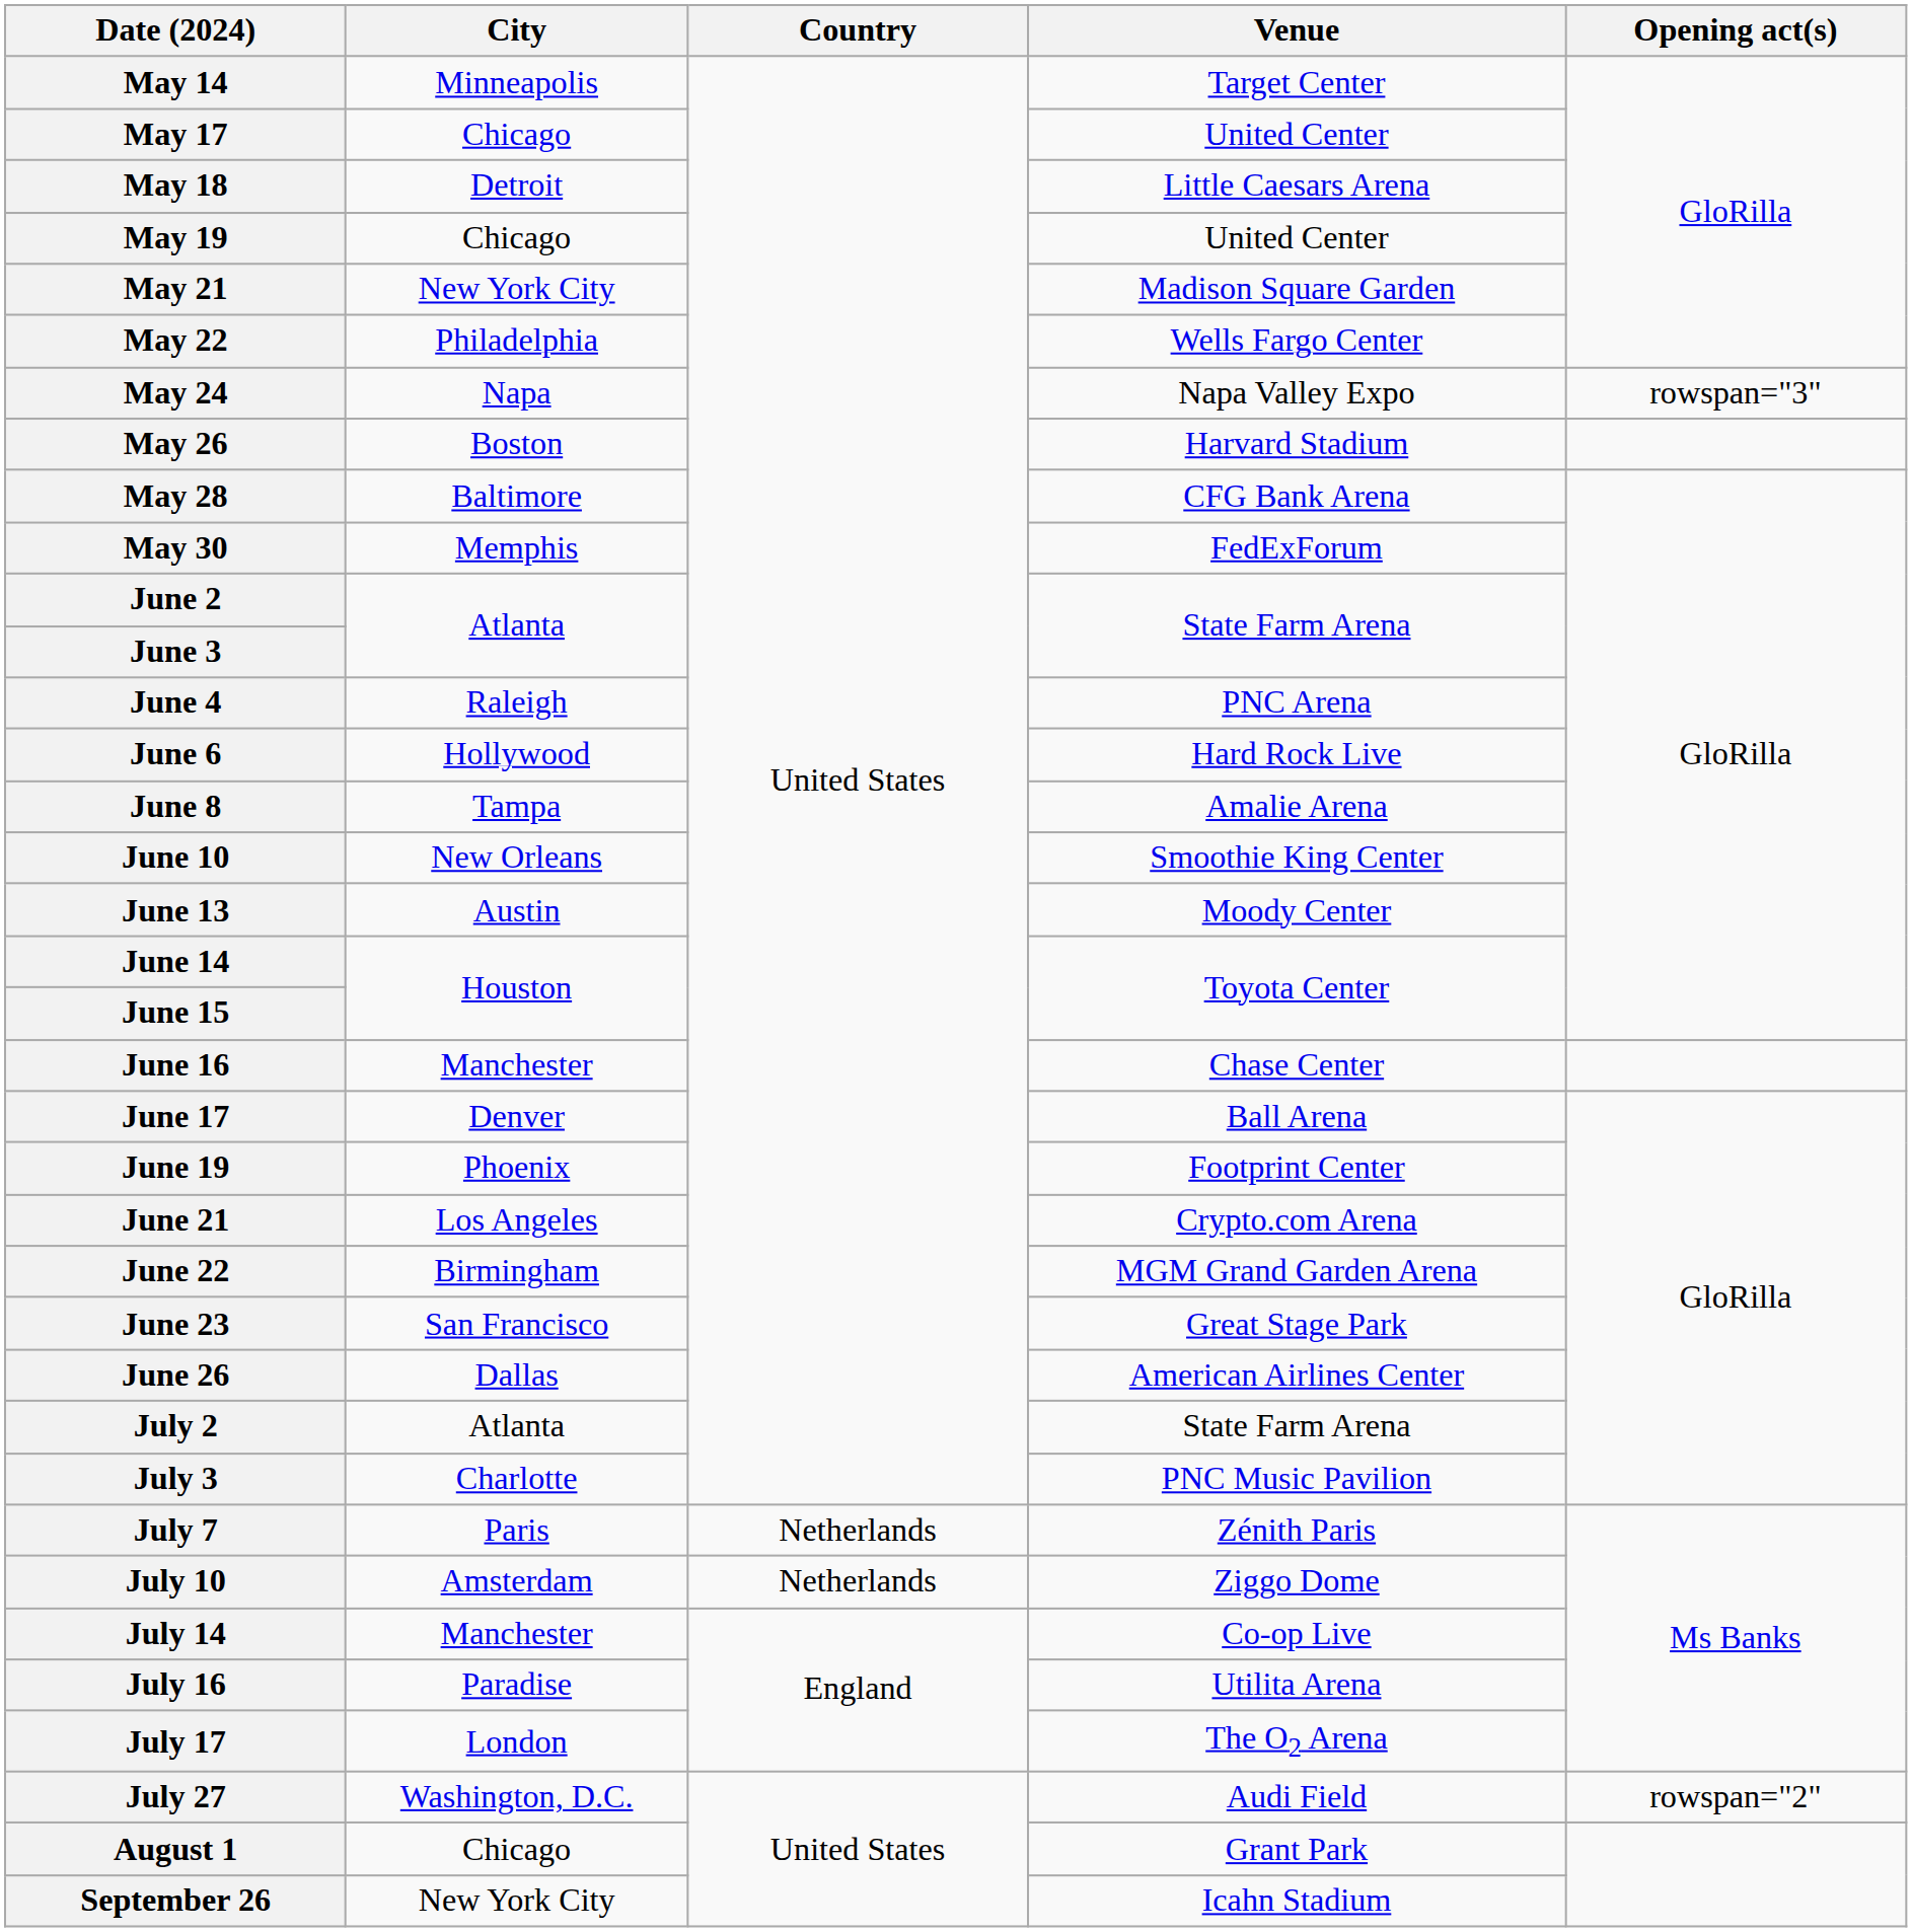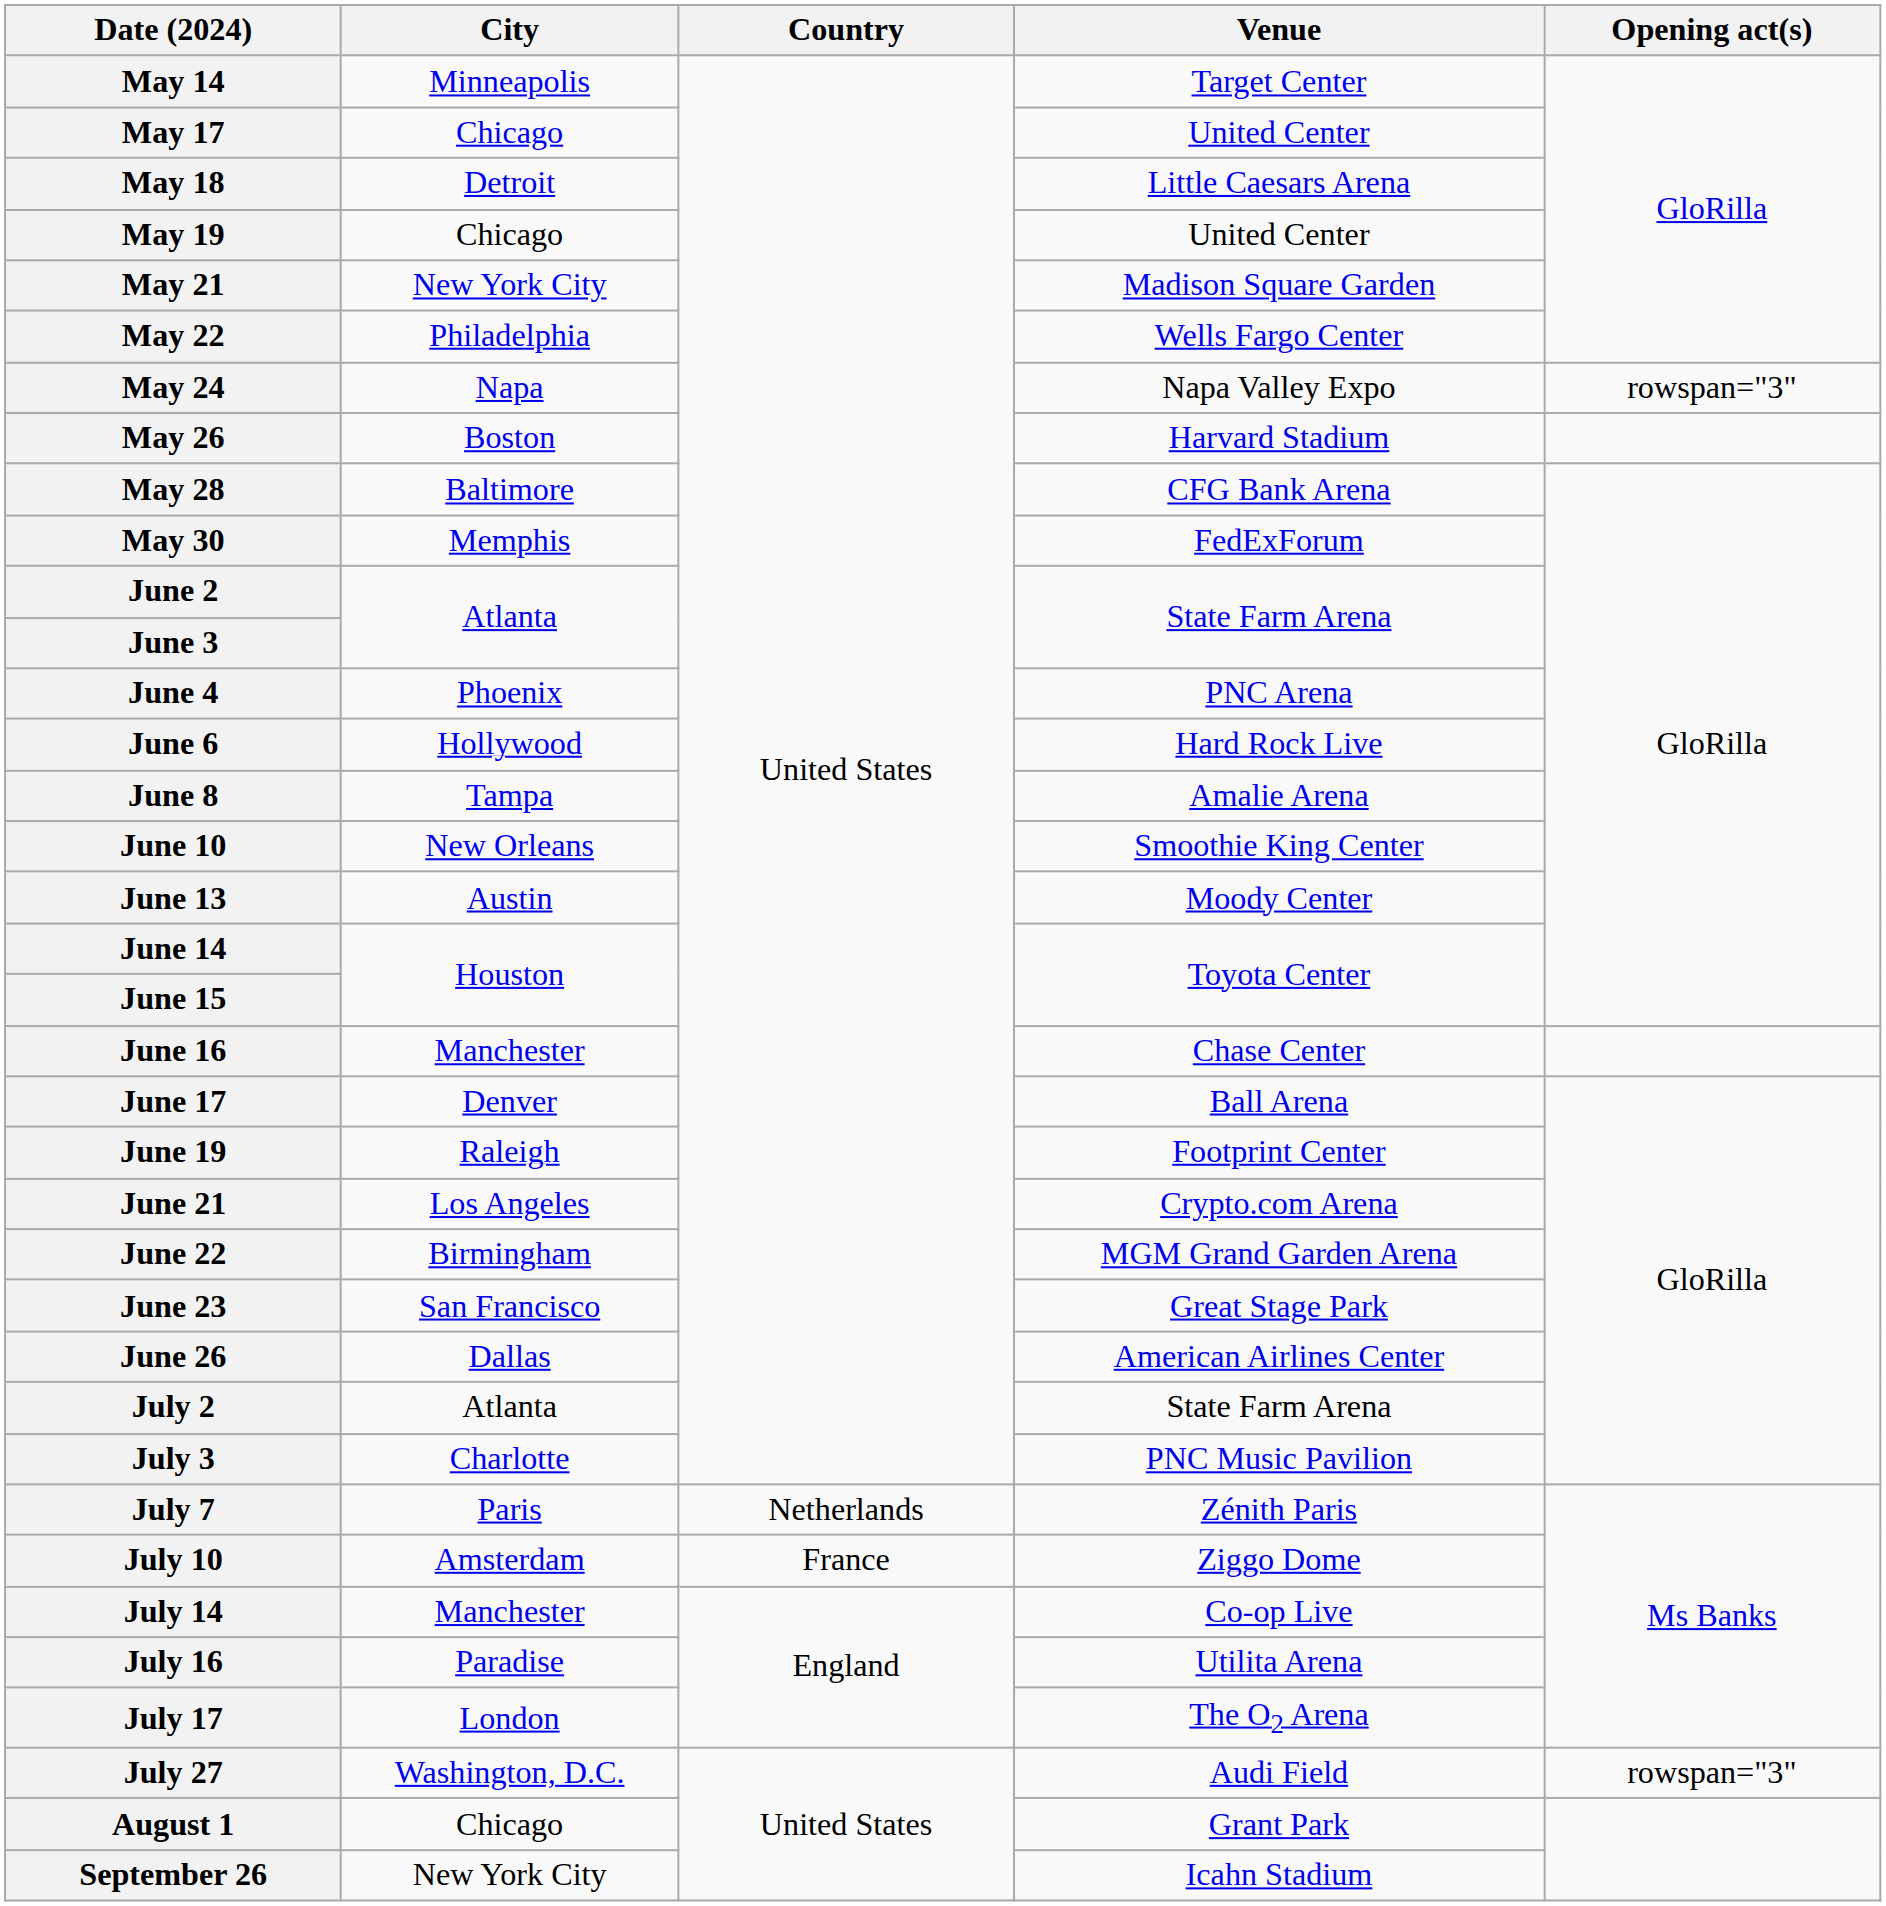June 4 | City: Raleigh -> Phoenix
June 19 | City: Phoenix -> Raleigh
July 10 | Country: Netherlands -> France
July 27 | Opening act(s): rowspan="2" -> rowspan="3"
